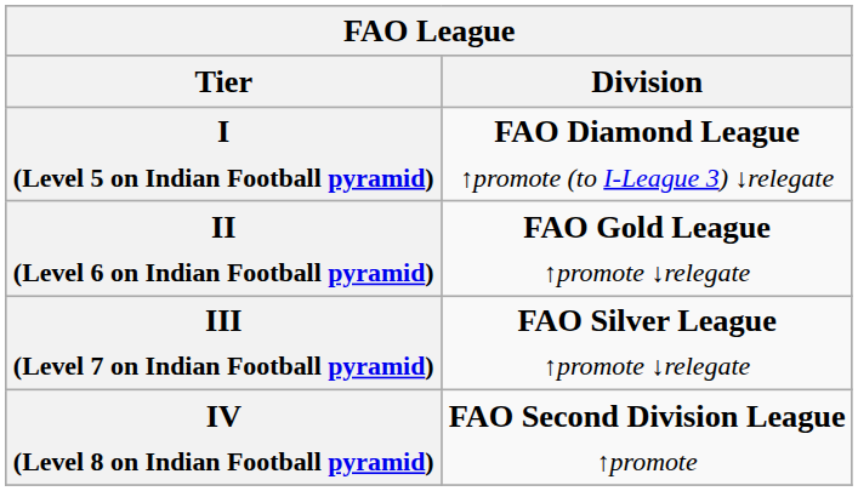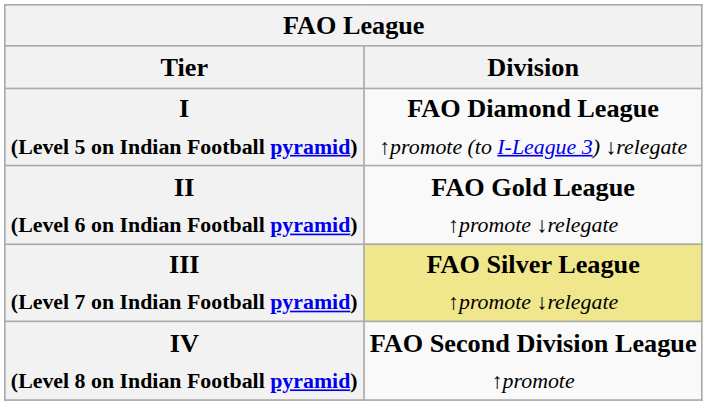III (Level 7 on Indian Football pyramid) | Division: no background -> khaki background
